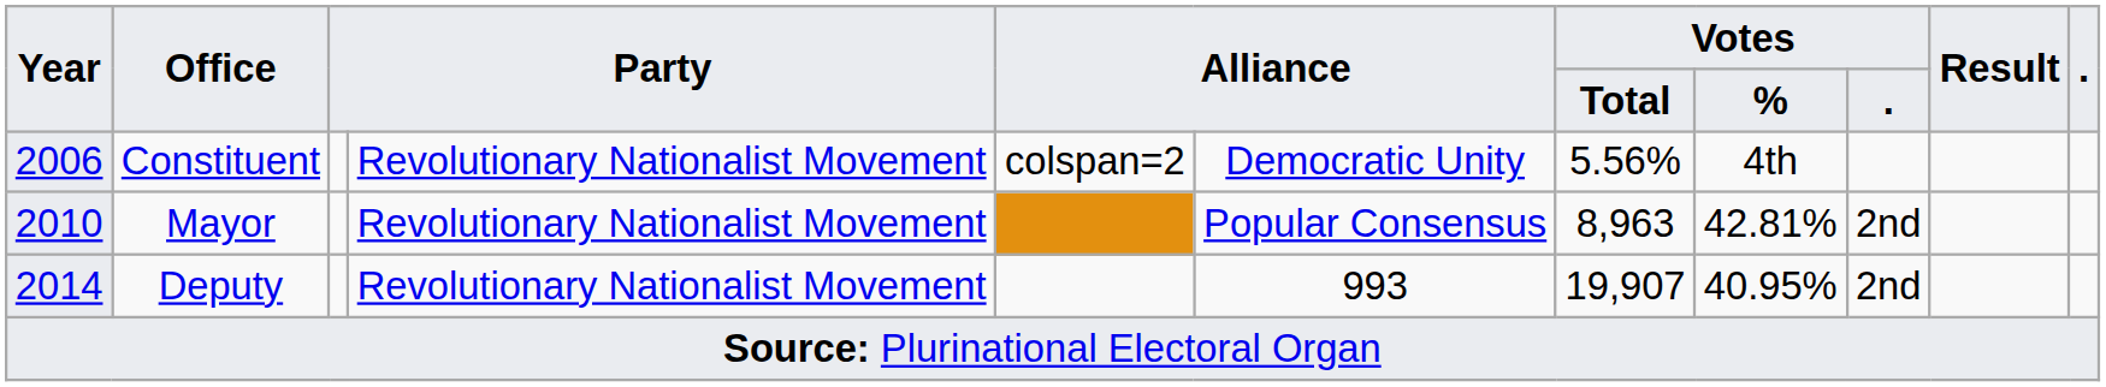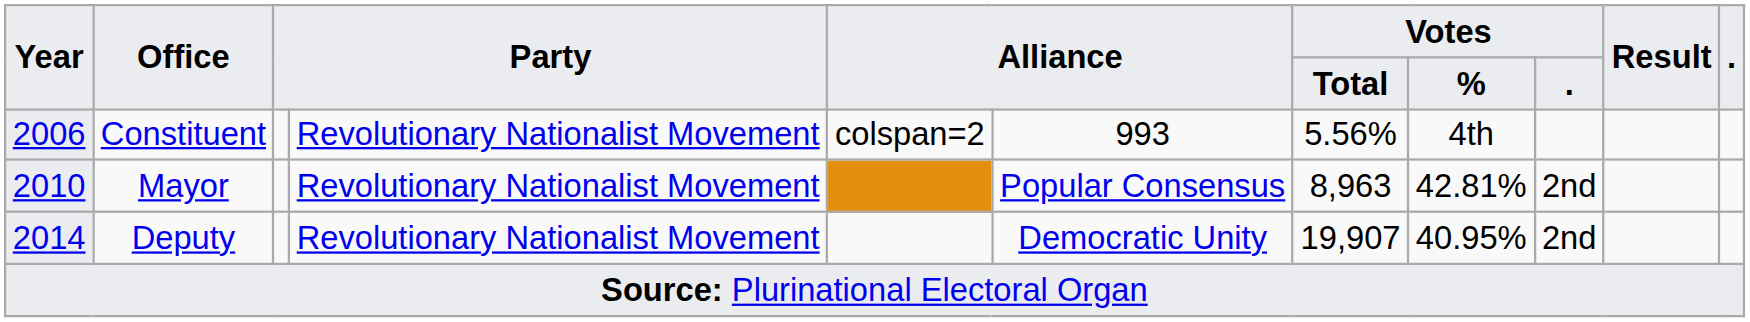Constituent | column 6: Democratic Unity -> 993
Deputy | column 6: 993 -> Democratic Unity
